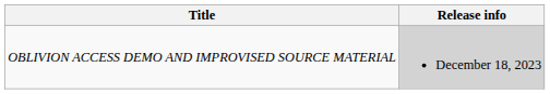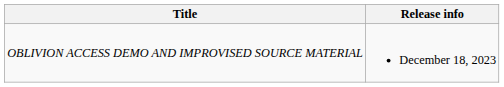OBLIVION ACCESS DEMO AND IMPROVISED SOURCE MATERIAL | Release info: lightgrey background -> no background
